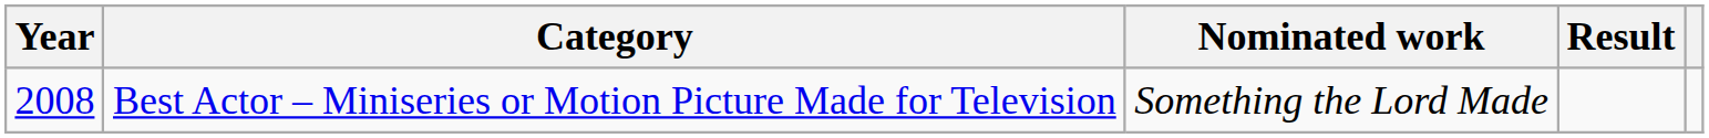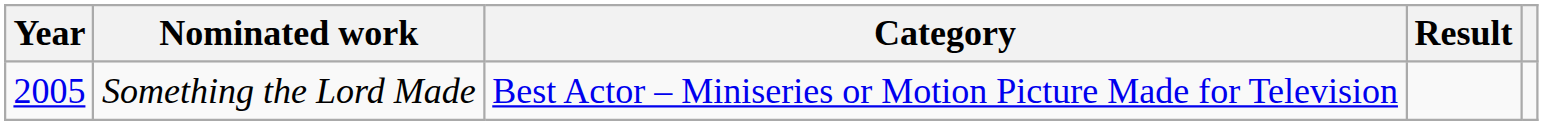columns swapped: Category <-> Nominated work
row 2 | Year: 2008 -> 2005
